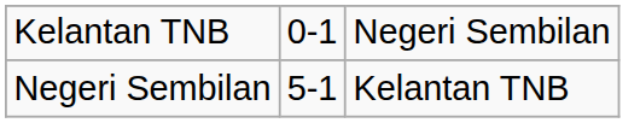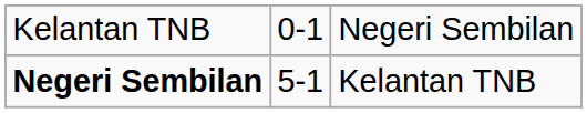row 2 | column 1: normal -> bold
